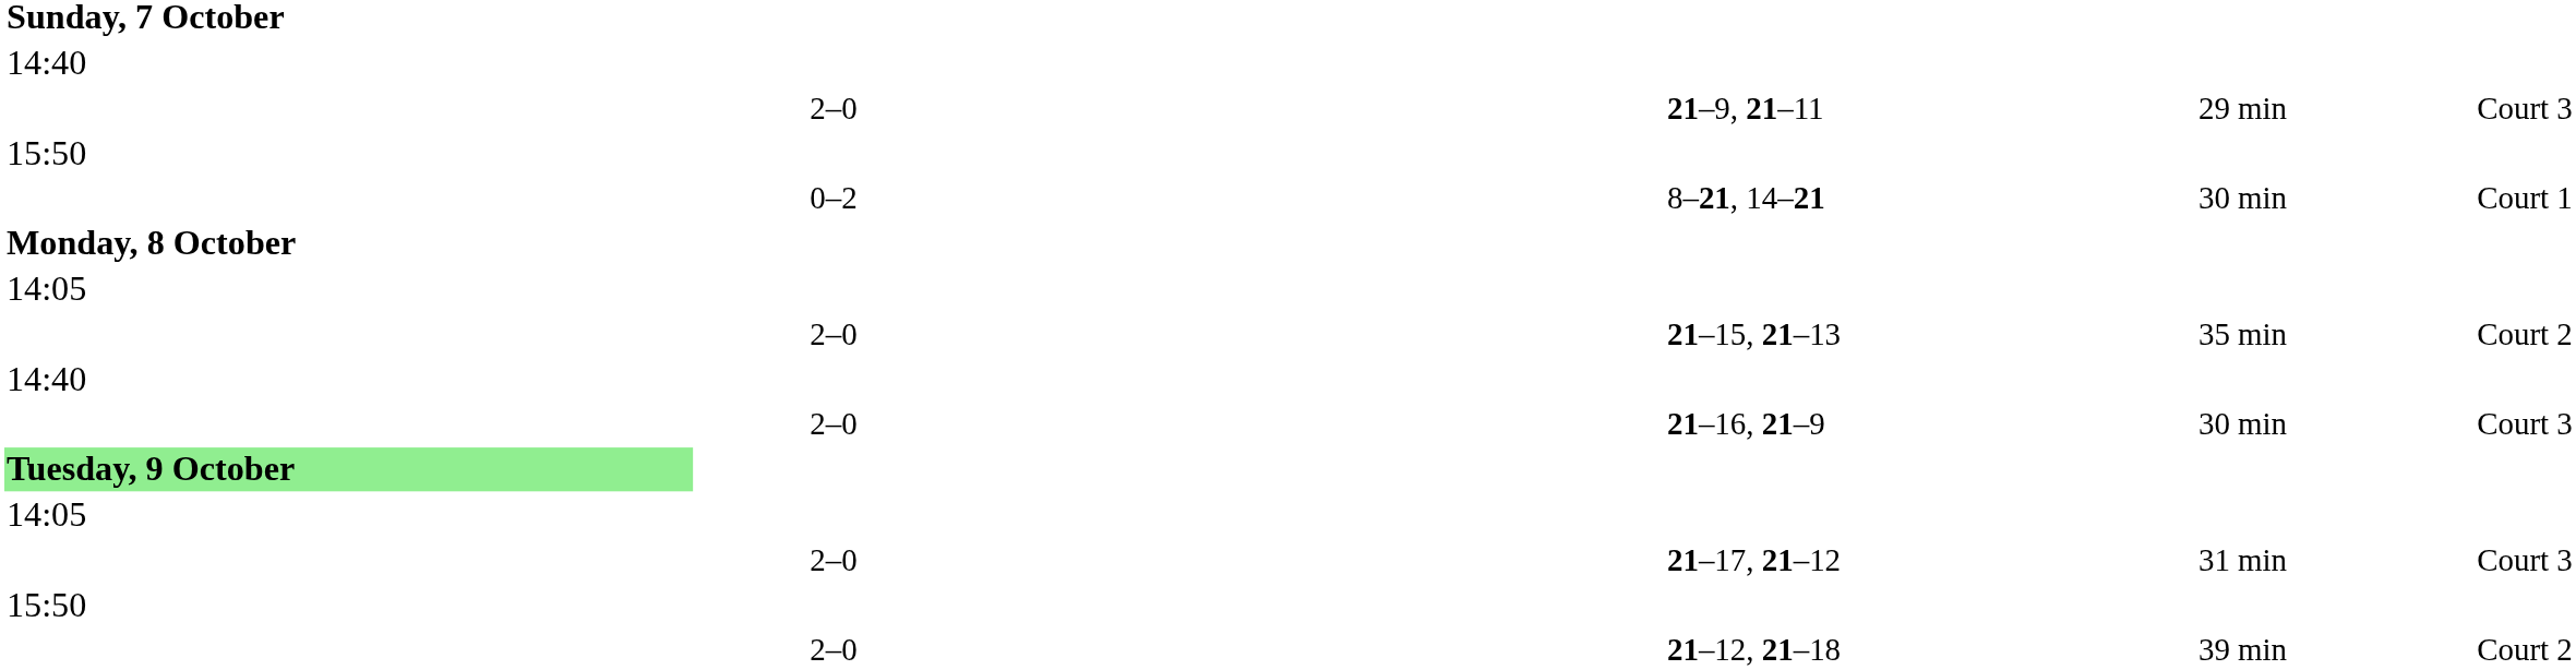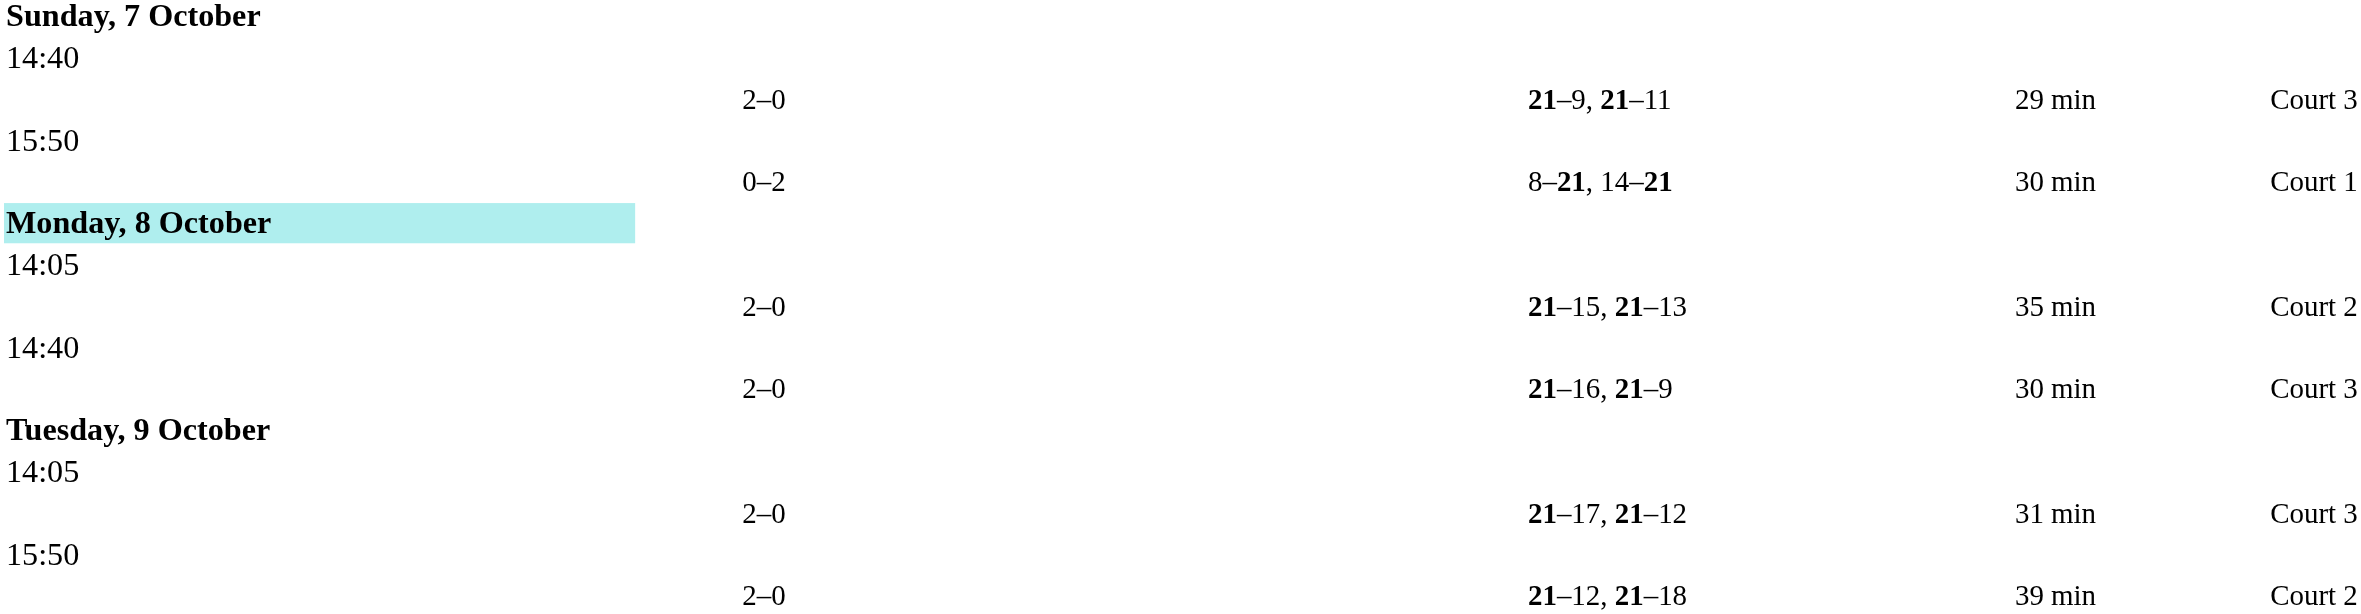Monday, 8 October | column 1: no background -> paleturquoise background
Tuesday, 9 October | column 1: lightgreen background -> no background
